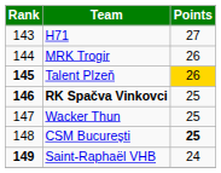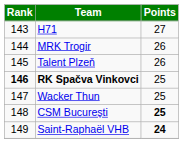Talent Plzeň | Rank: bold -> normal
Talent Plzeň | Points: gold background -> no background
Saint-Raphaël VHB | Rank: bold -> normal
Saint-Raphaël VHB | Points: normal -> bold
